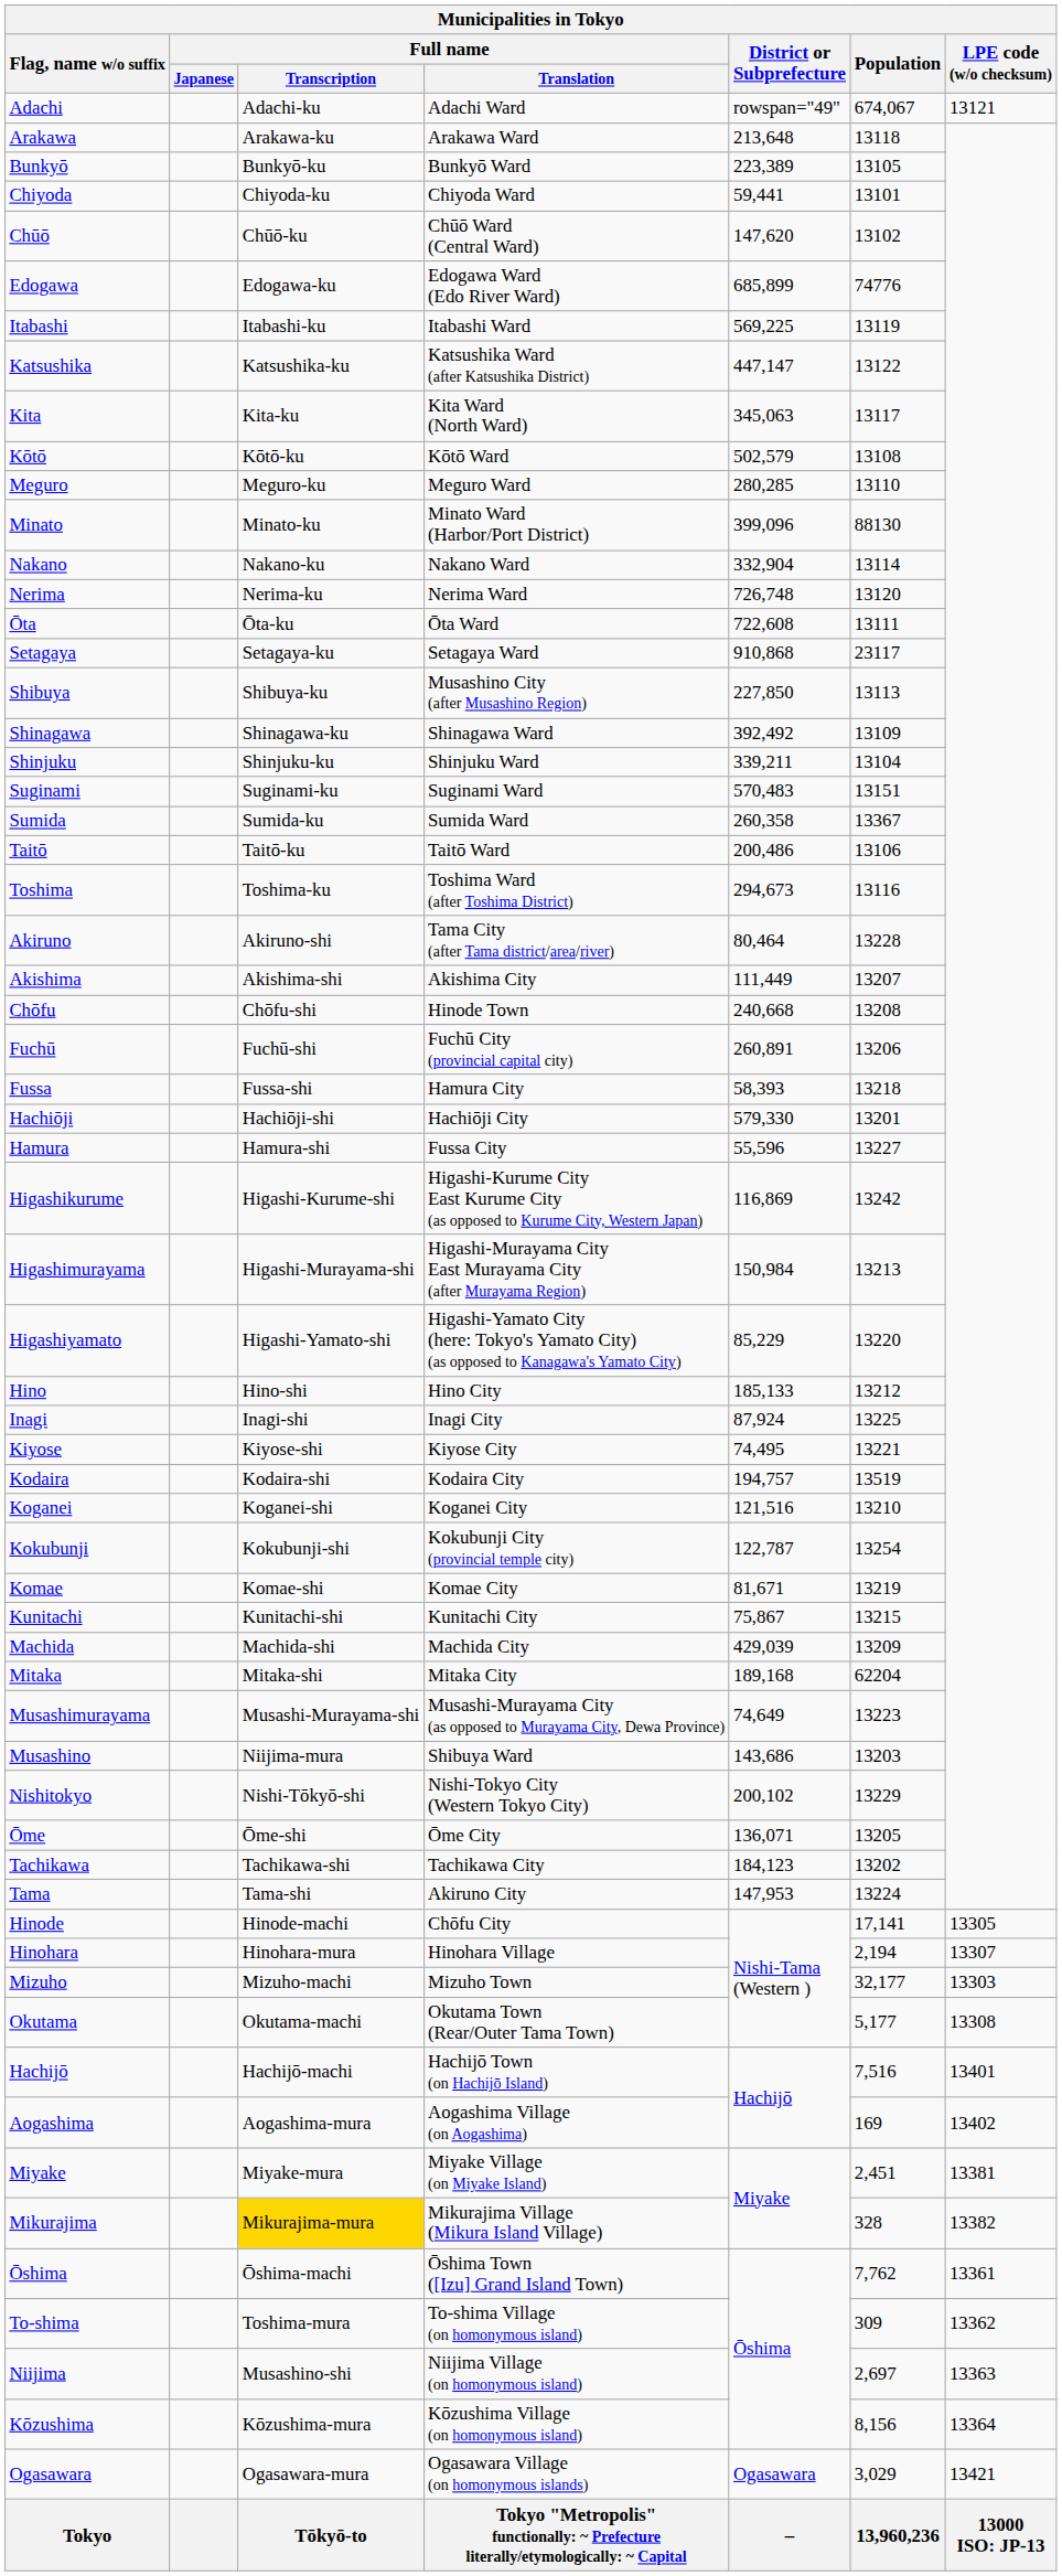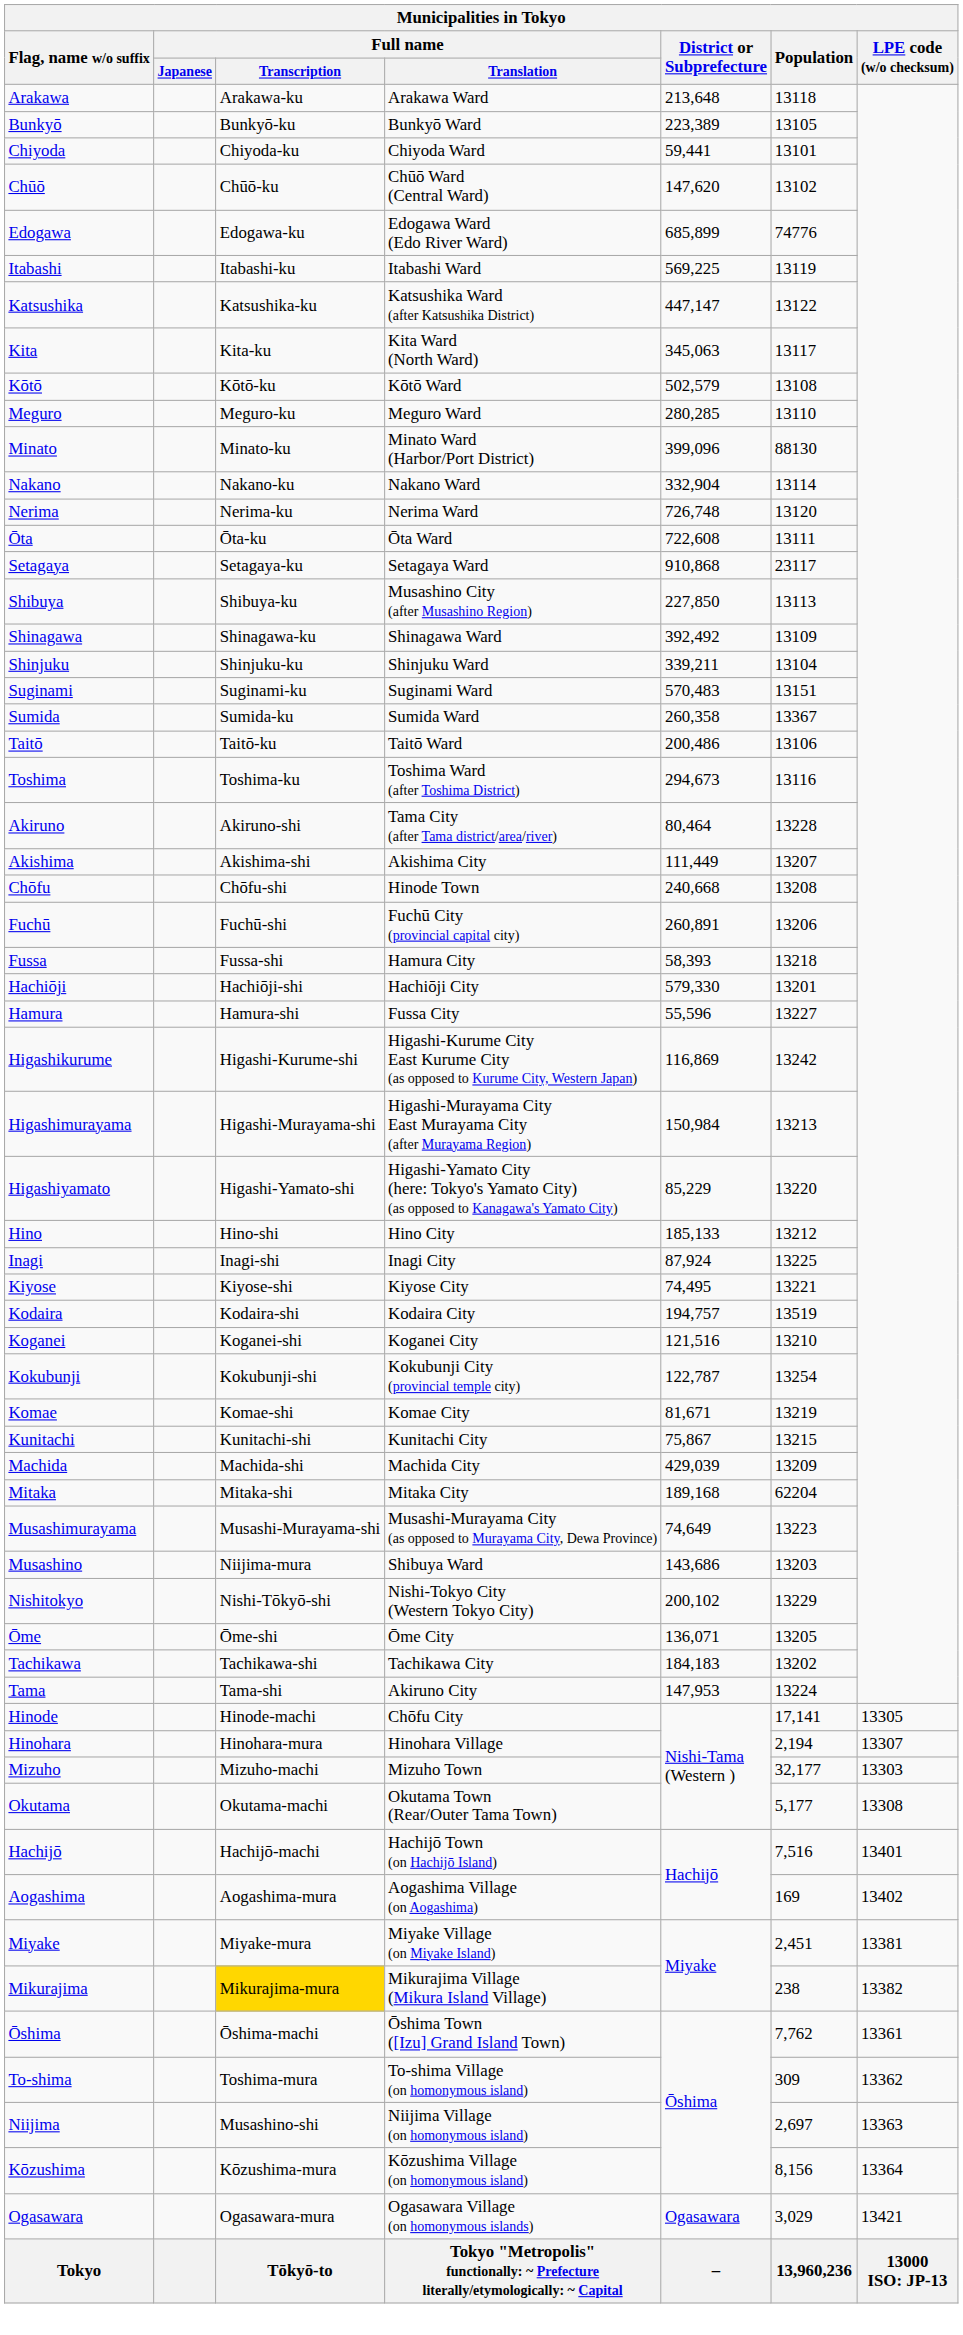- row: Adachi | Adachi-ku | Adachi Ward | rowspan="49" | 674,067 | 13121
Tachikawa | District or Subprefecture: 184,123 -> 184,183
Mikurajima | Population: 328 -> 238
